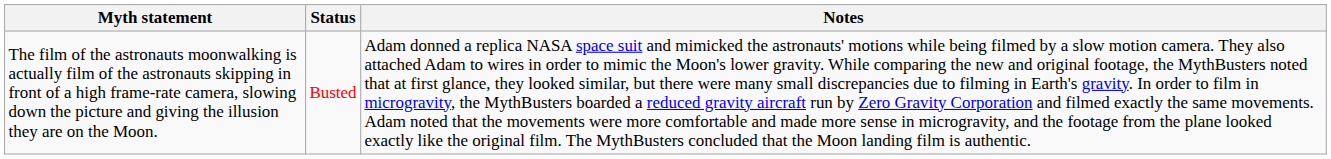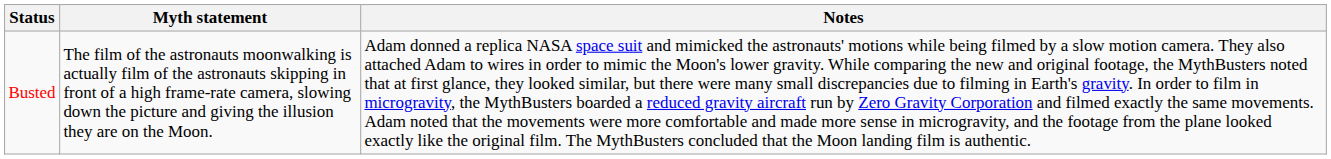columns swapped: Myth statement <-> Status
